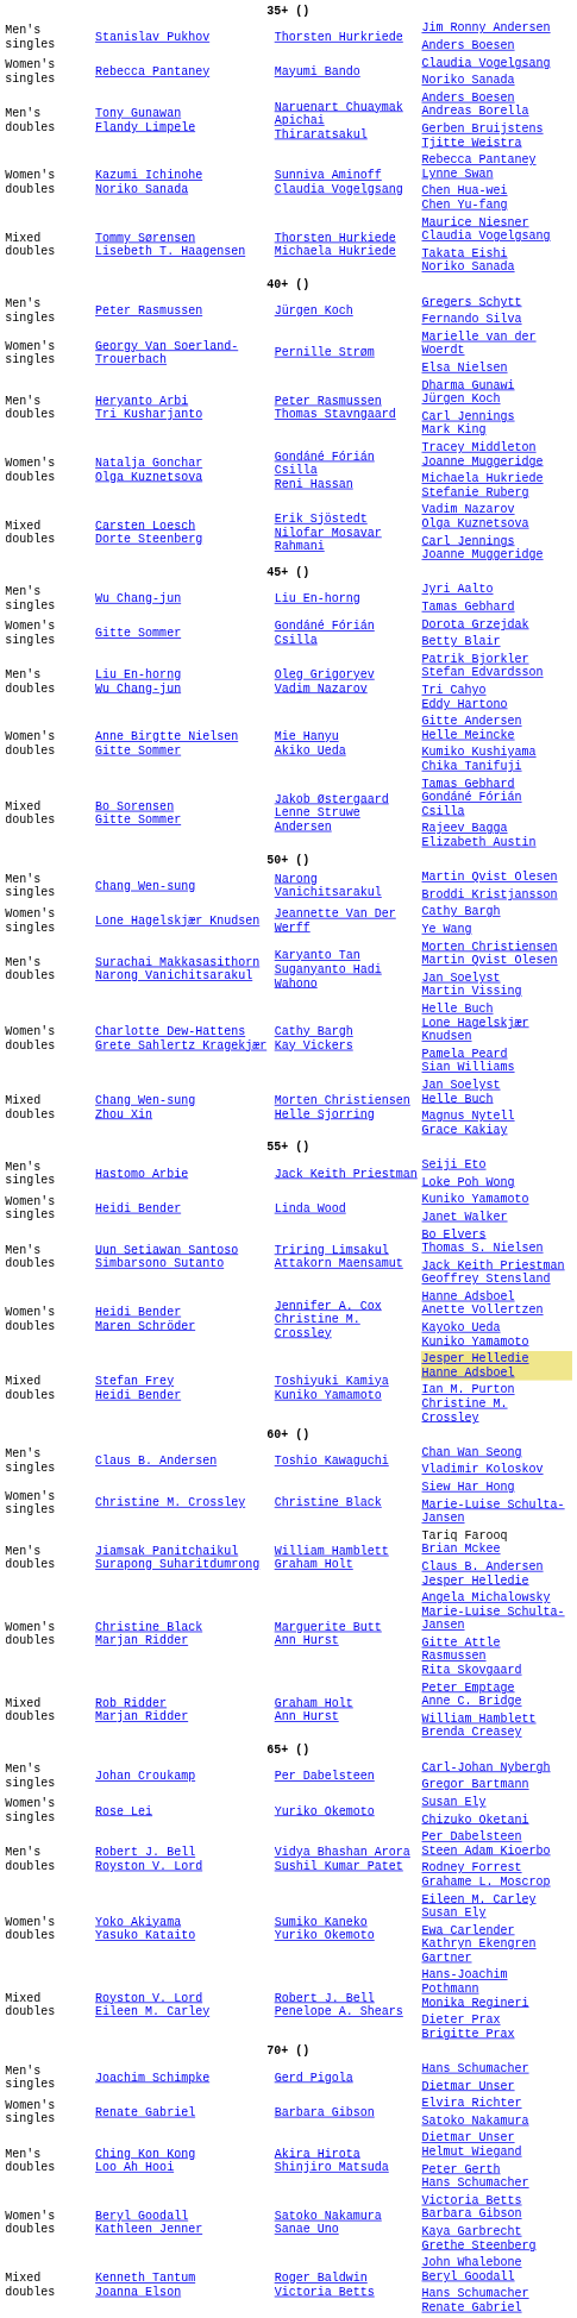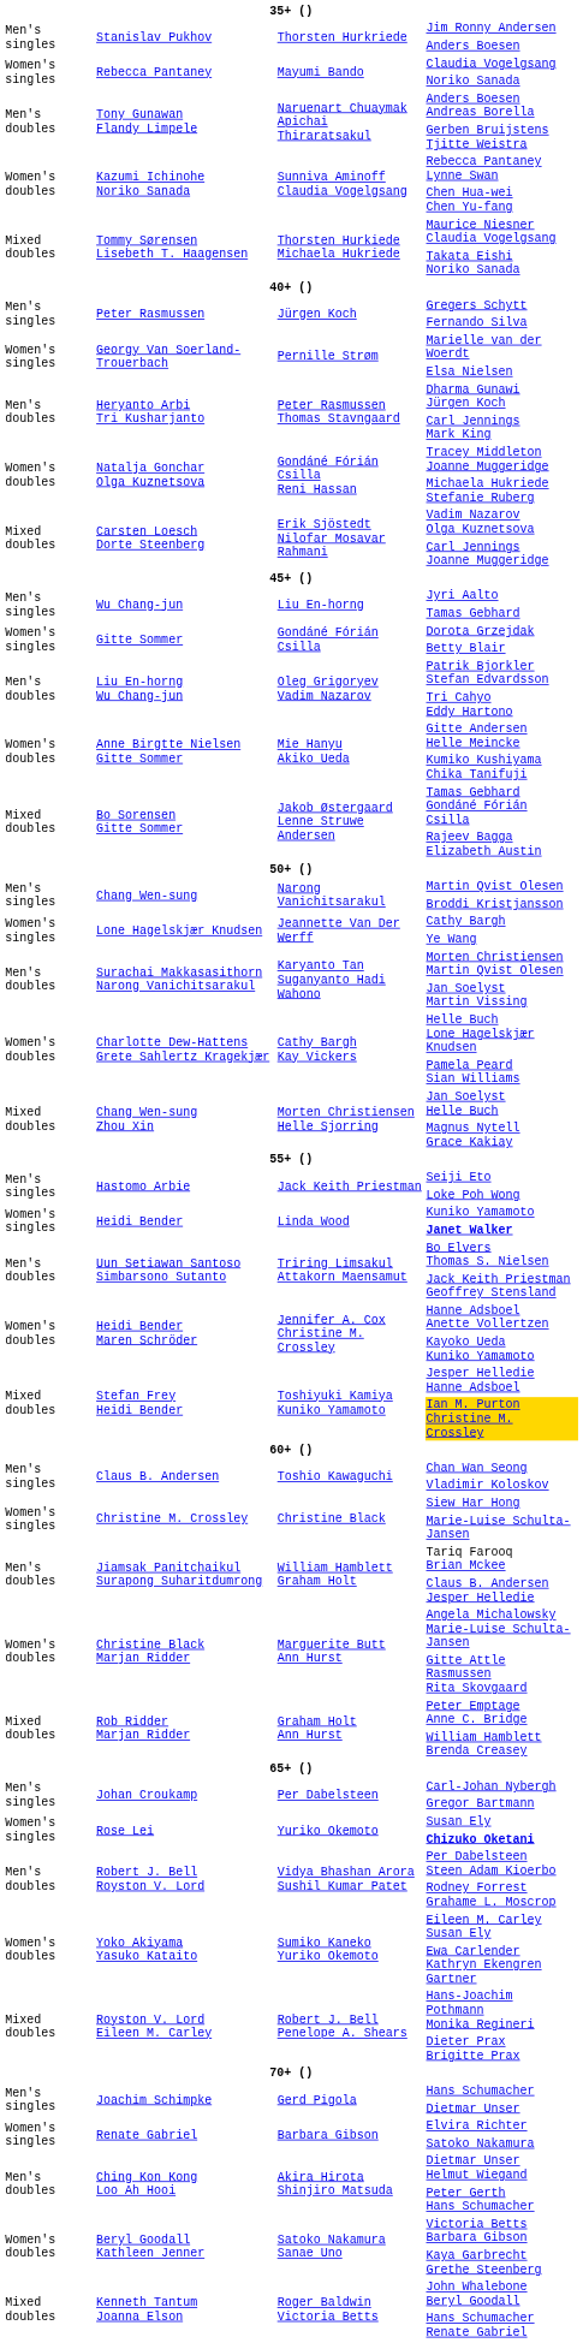Janet Walker | column 4: normal -> bold
Jesper Helledie Hanne Adsboel | column 4: khaki background -> no background
Ian M. Purton Christine M. Crossley | column 4: no background -> gold background
Chizuko Oketani | column 4: normal -> bold
